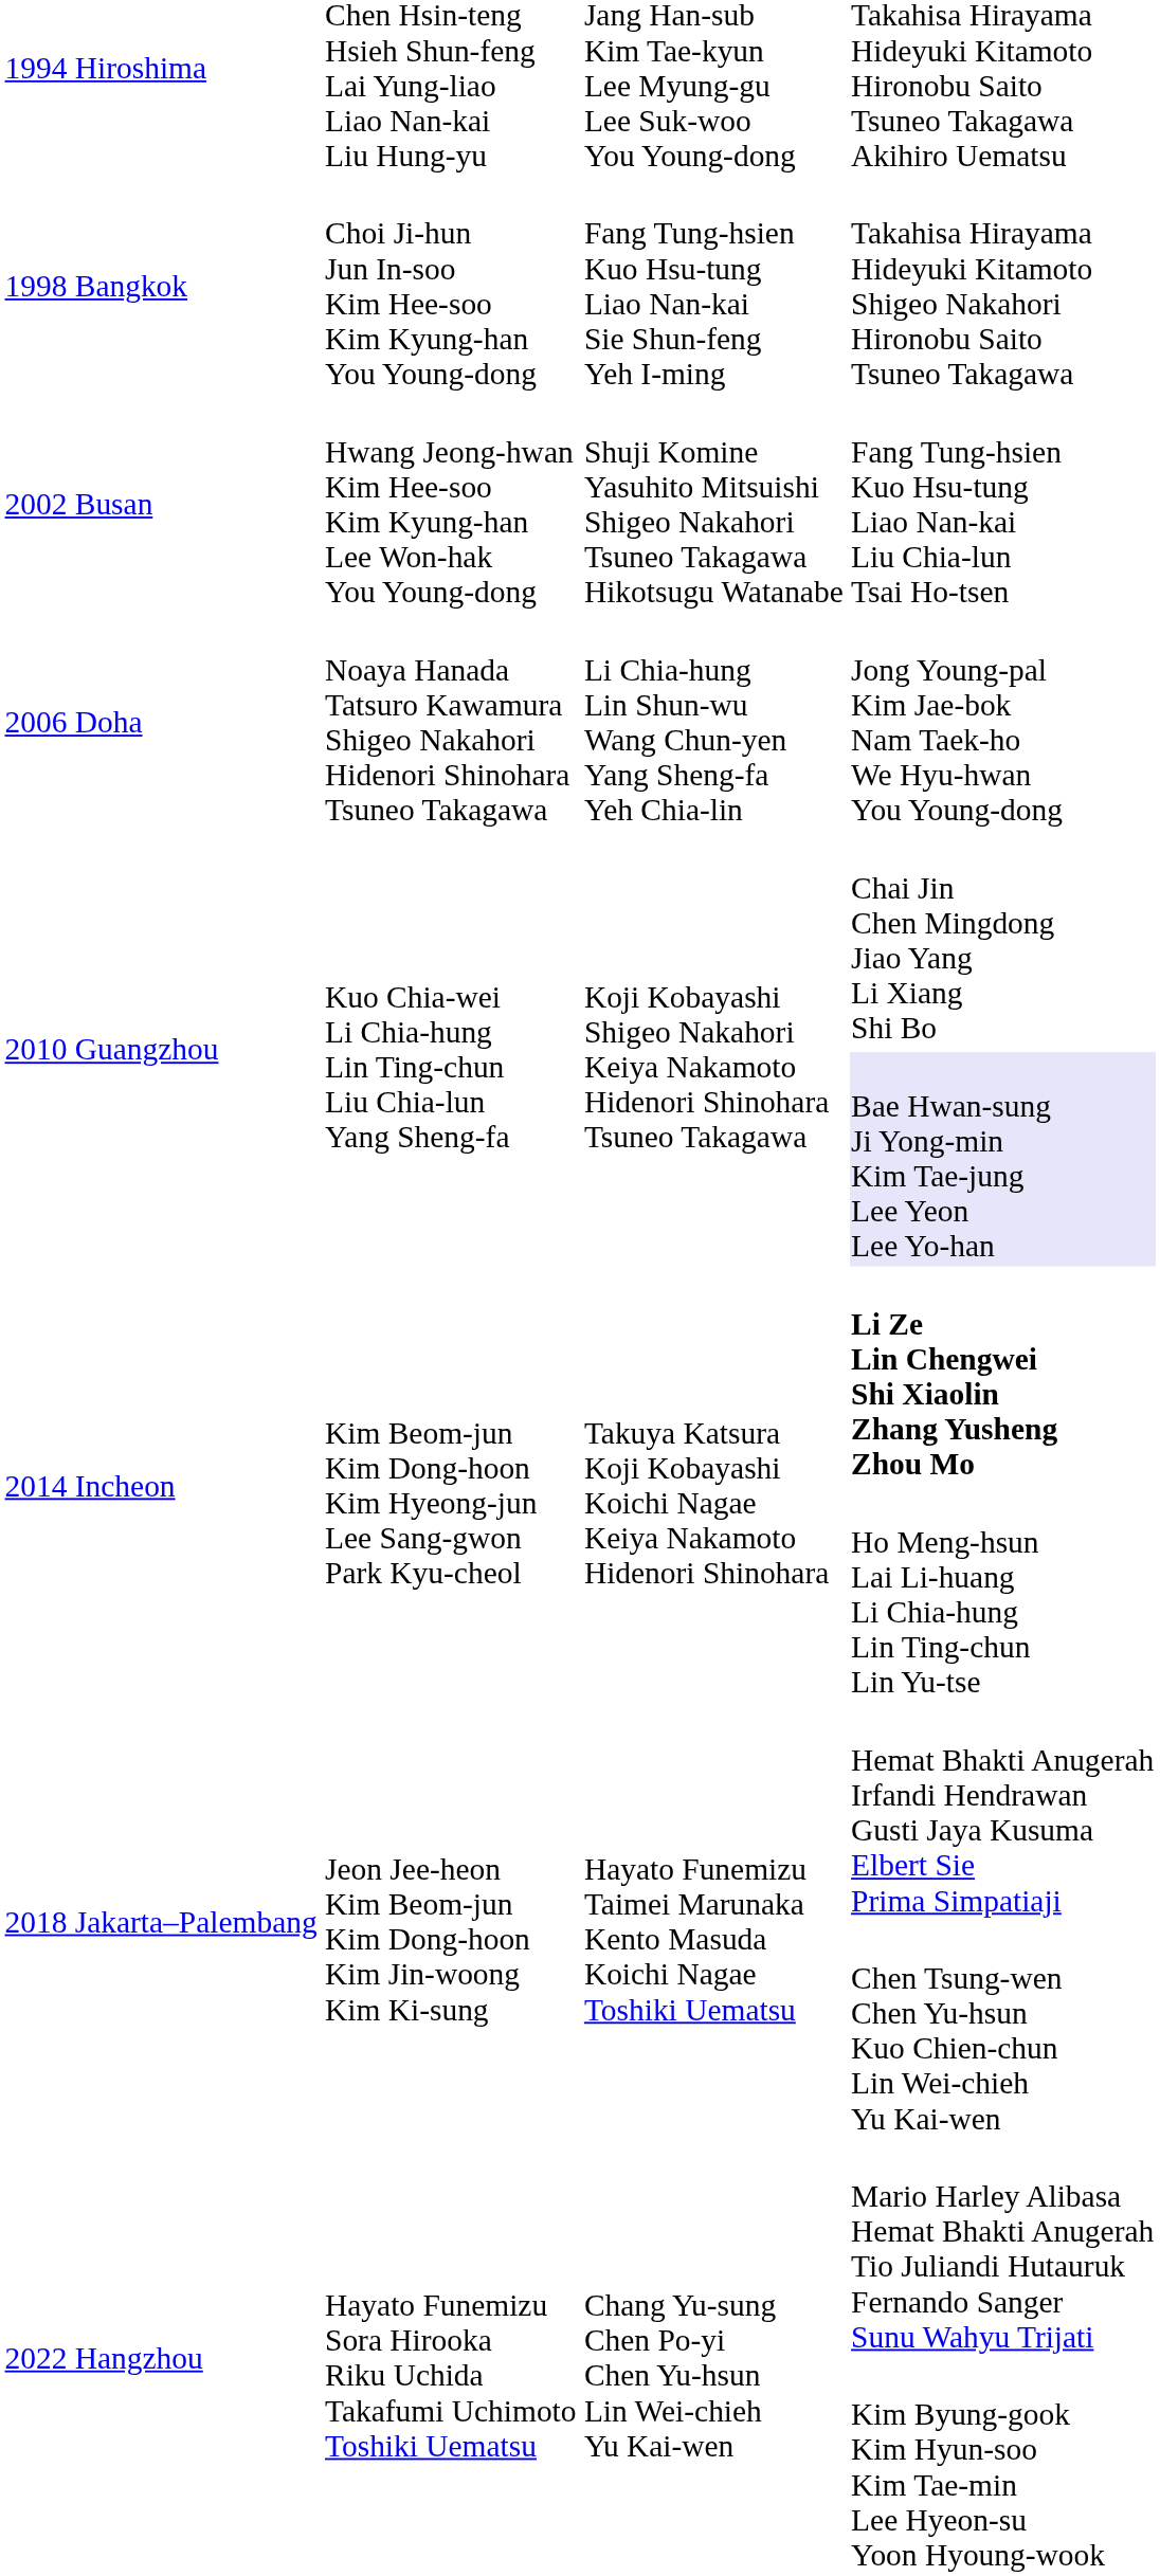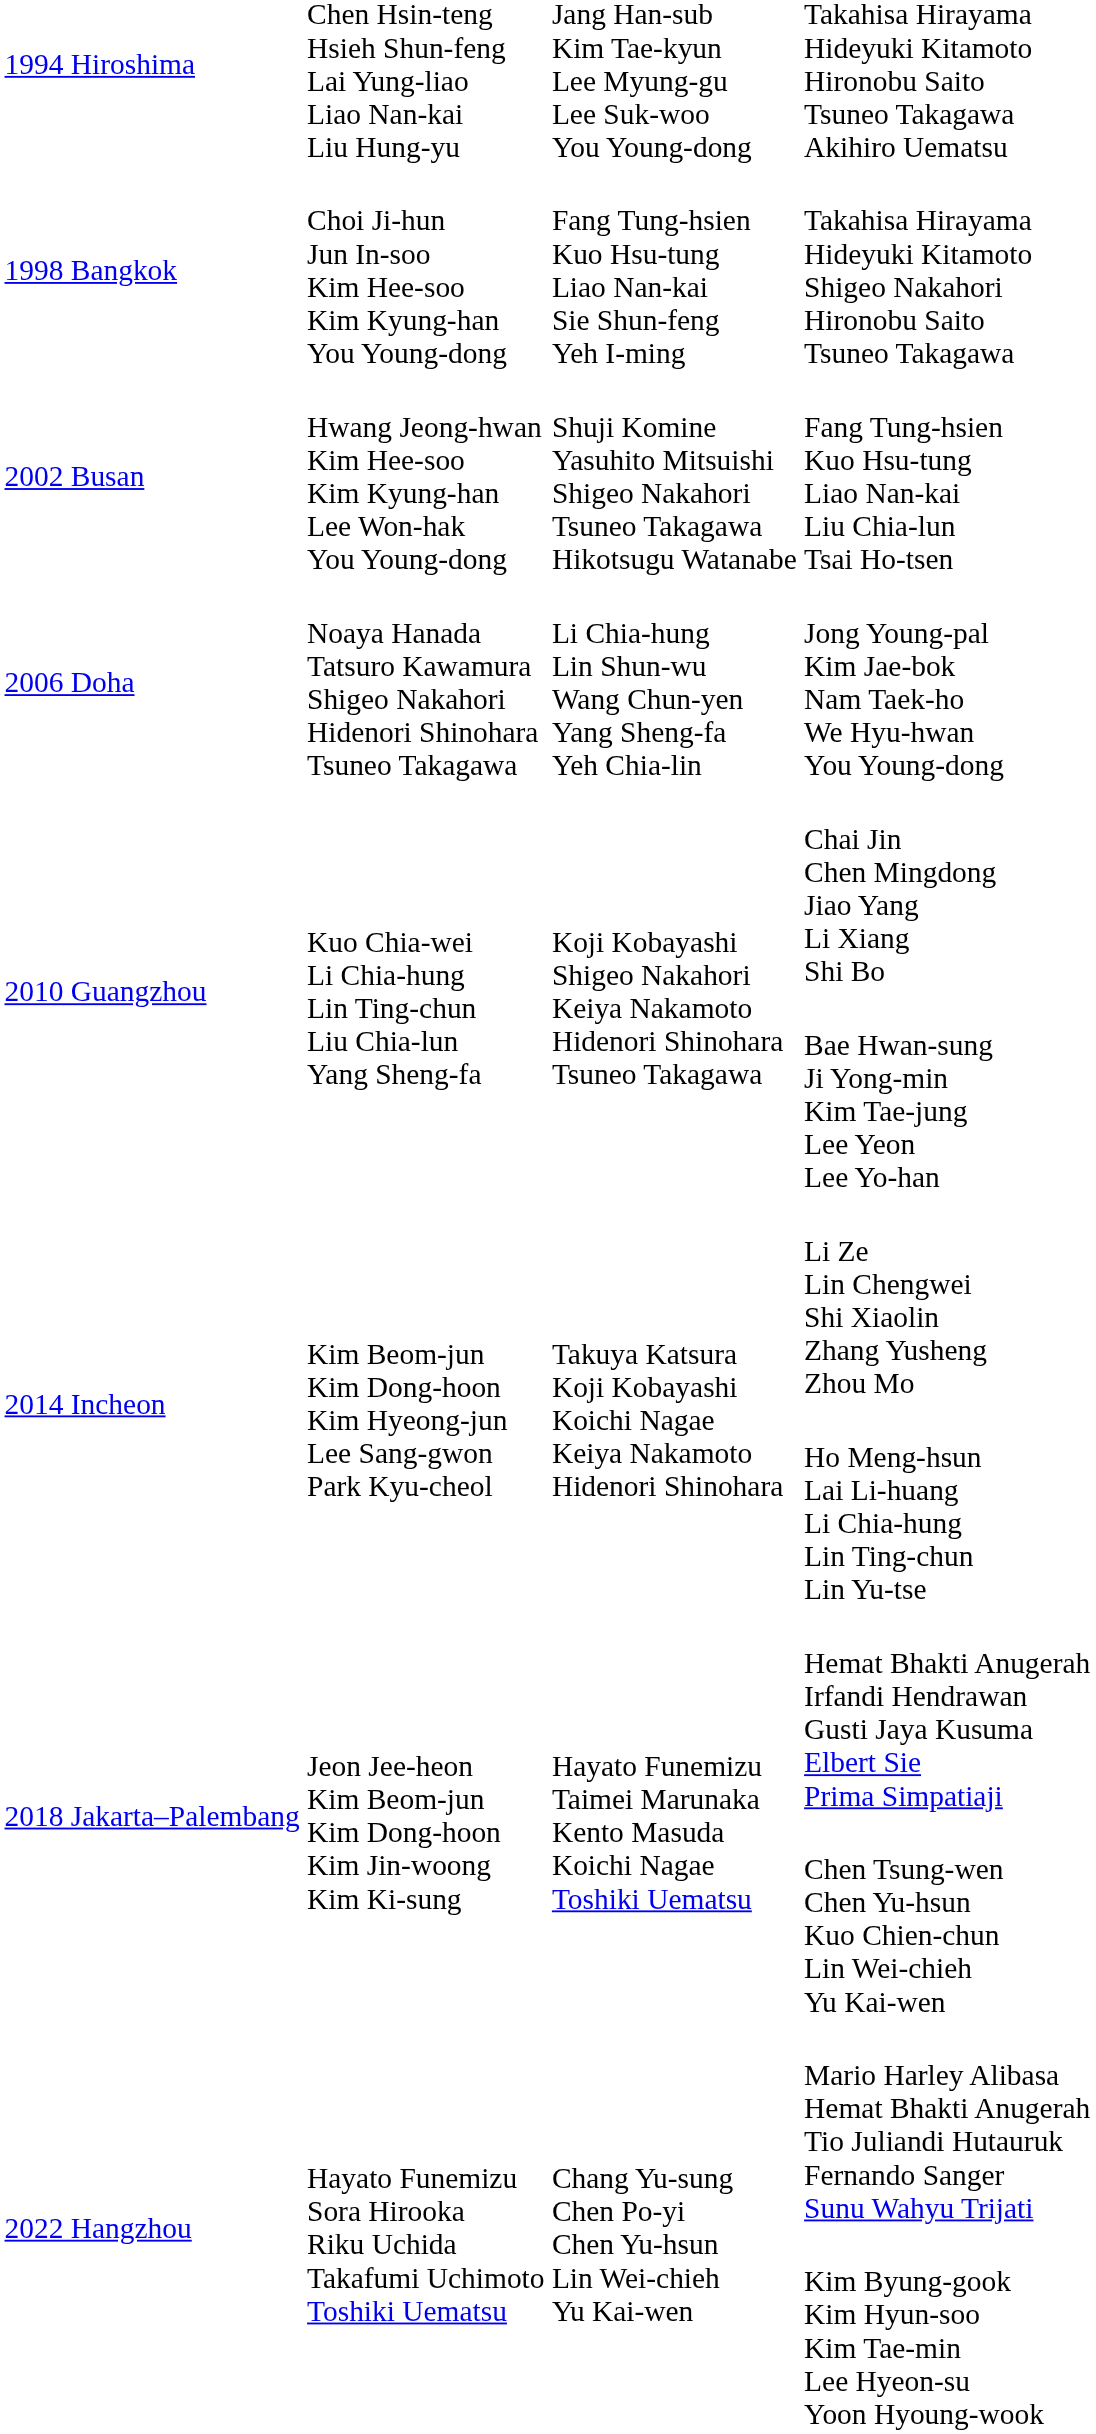Bae Hwan-sung Ji Yong-min Kim Tae-jung Lee Yeon Lee Yo-han | column 4: lavender background -> no background
Li Ze Lin Chengwei Shi Xiaolin Zhang Yusheng Zhou Mo | column 4: bold -> normal
